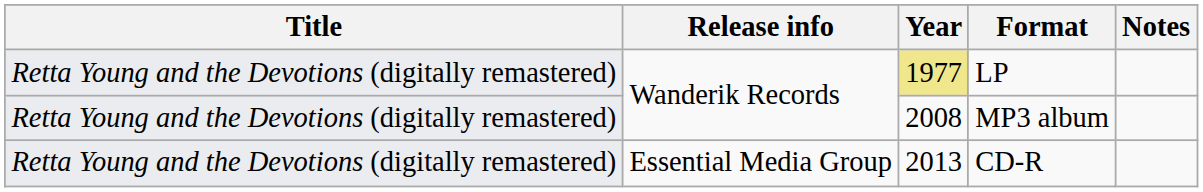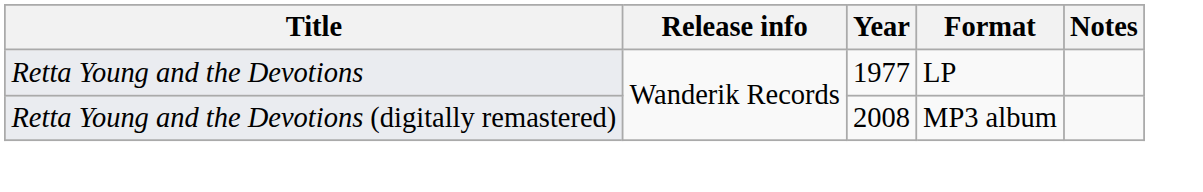LP | Title: Retta Young and the Devotions (digitally remastered) -> Retta Young and the Devotions
LP | Year: khaki background -> no background
- row: Retta Young and the Devotions (digitally remastered) | Essential Media Group | 2013 | CD-R
